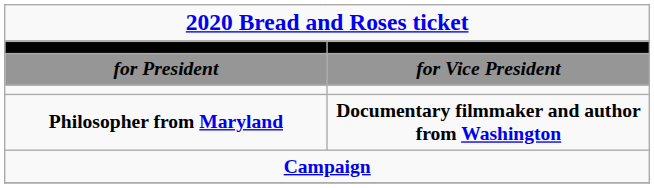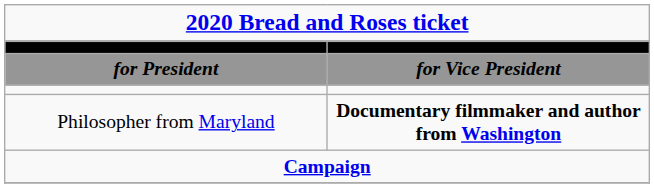row 5 | column 1: bold -> normal
